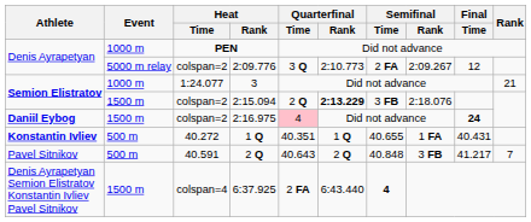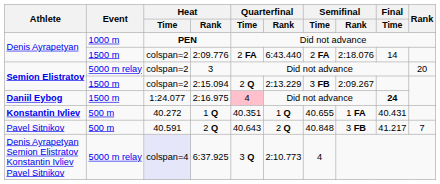2:09.776 | Event: 5000 m relay -> 1500 m
2:09.776 | Quarterfinal / Time: 3 Q -> 2 FA
2:09.776 | Quarterfinal / Rank: 2:10.773 -> 6:43.440
2:09.776 | Semifinal / Rank: 2:09.267 -> 2:18.076
2:09.776 | Final / Time: 12 -> 14
3 | Event: 1000 m -> 5000 m relay
3 | Heat / Time: 1:24.077 -> colspan=2
3 | Rank: 21 -> 20
2:15.094 | Quarterfinal / Rank: bold -> normal
2:15.094 | Semifinal / Rank: 2:18.076 -> 2:09.267
2:16.975 | Heat / Time: colspan=2 -> 1:24.077
6:37.925 | Event: 1500 m -> 5000 m relay
6:37.925 | Heat / Time: no background -> lavender background
6:37.925 | Quarterfinal / Time: 2 FA -> 3 Q
6:37.925 | Quarterfinal / Rank: 6:43.440 -> 2:10.773
6:37.925 | Semifinal / Time: bold -> normal
